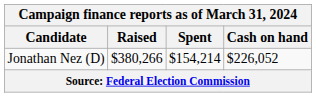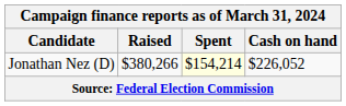Jonathan Nez (D) | Spent: no background -> lightyellow background
